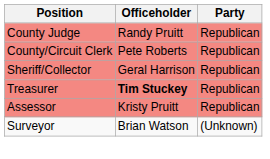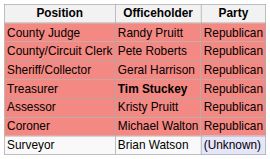+ row: Coroner | Michael Walton | Republican
Surveyor | Party: no background -> lavender background
